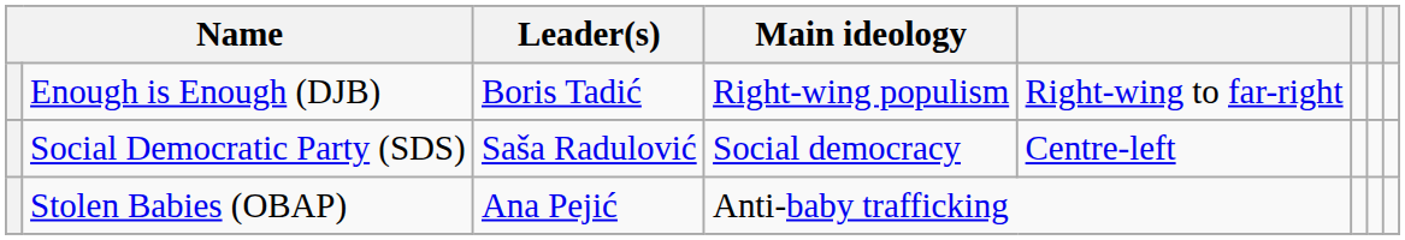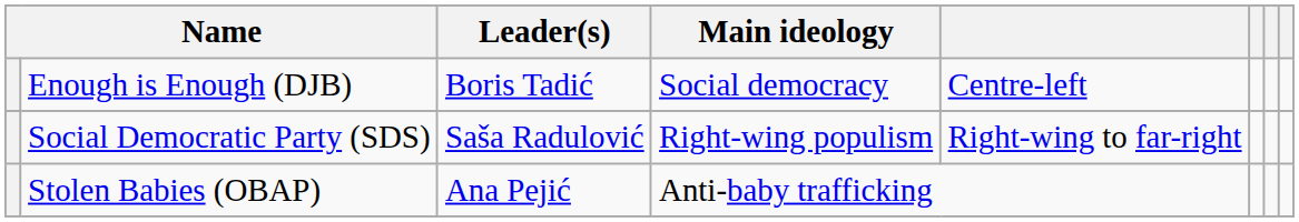Enough is Enough (DJB) | Main ideology: Right-wing populism -> Social democracy
Enough is Enough (DJB) | column 5: Right-wing to far-right -> Centre-left
Social Democratic Party (SDS) | Main ideology: Social democracy -> Right-wing populism
Social Democratic Party (SDS) | column 5: Centre-left -> Right-wing to far-right
